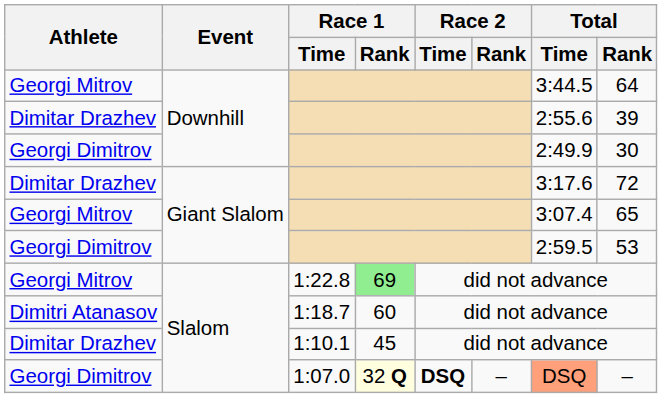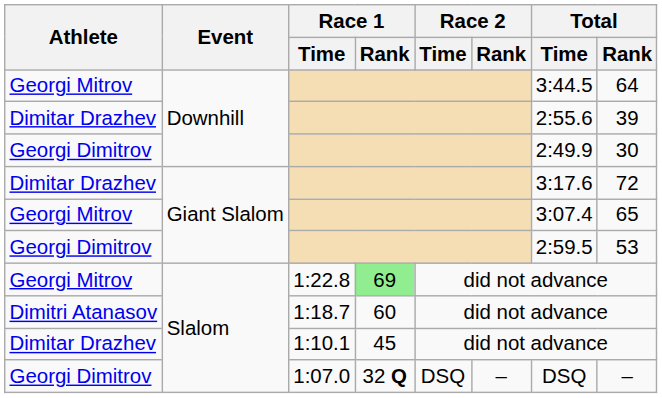1:07.0 | Race 1 / Rank: lightyellow background -> no background
1:07.0 | Race 2 / Time: bold -> normal
1:07.0 | Total / Time: lightsalmon background -> no background
